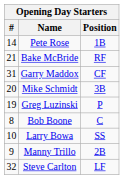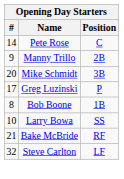Pete Rose | Position: 1B -> C
rows swapped: Bake McBride <-> Manny Trillo
- row: 31 | Garry Maddox | CF
Greg Luzinski | #: 19 -> 17
Bob Boone | Position: C -> 1B
